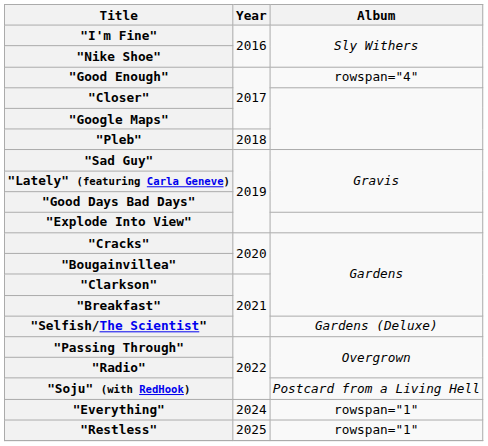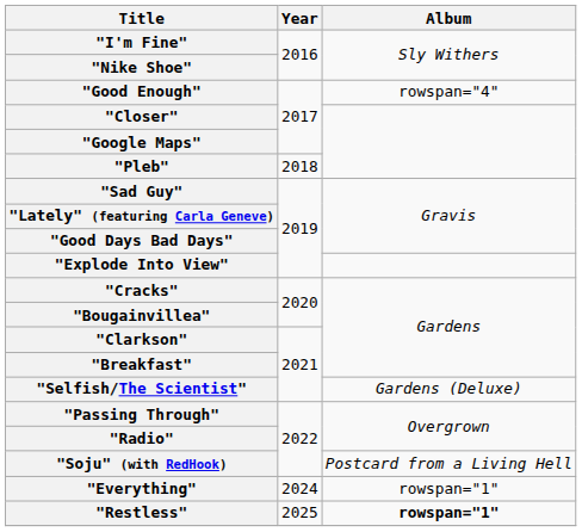"Restless" | Album: normal -> bold
